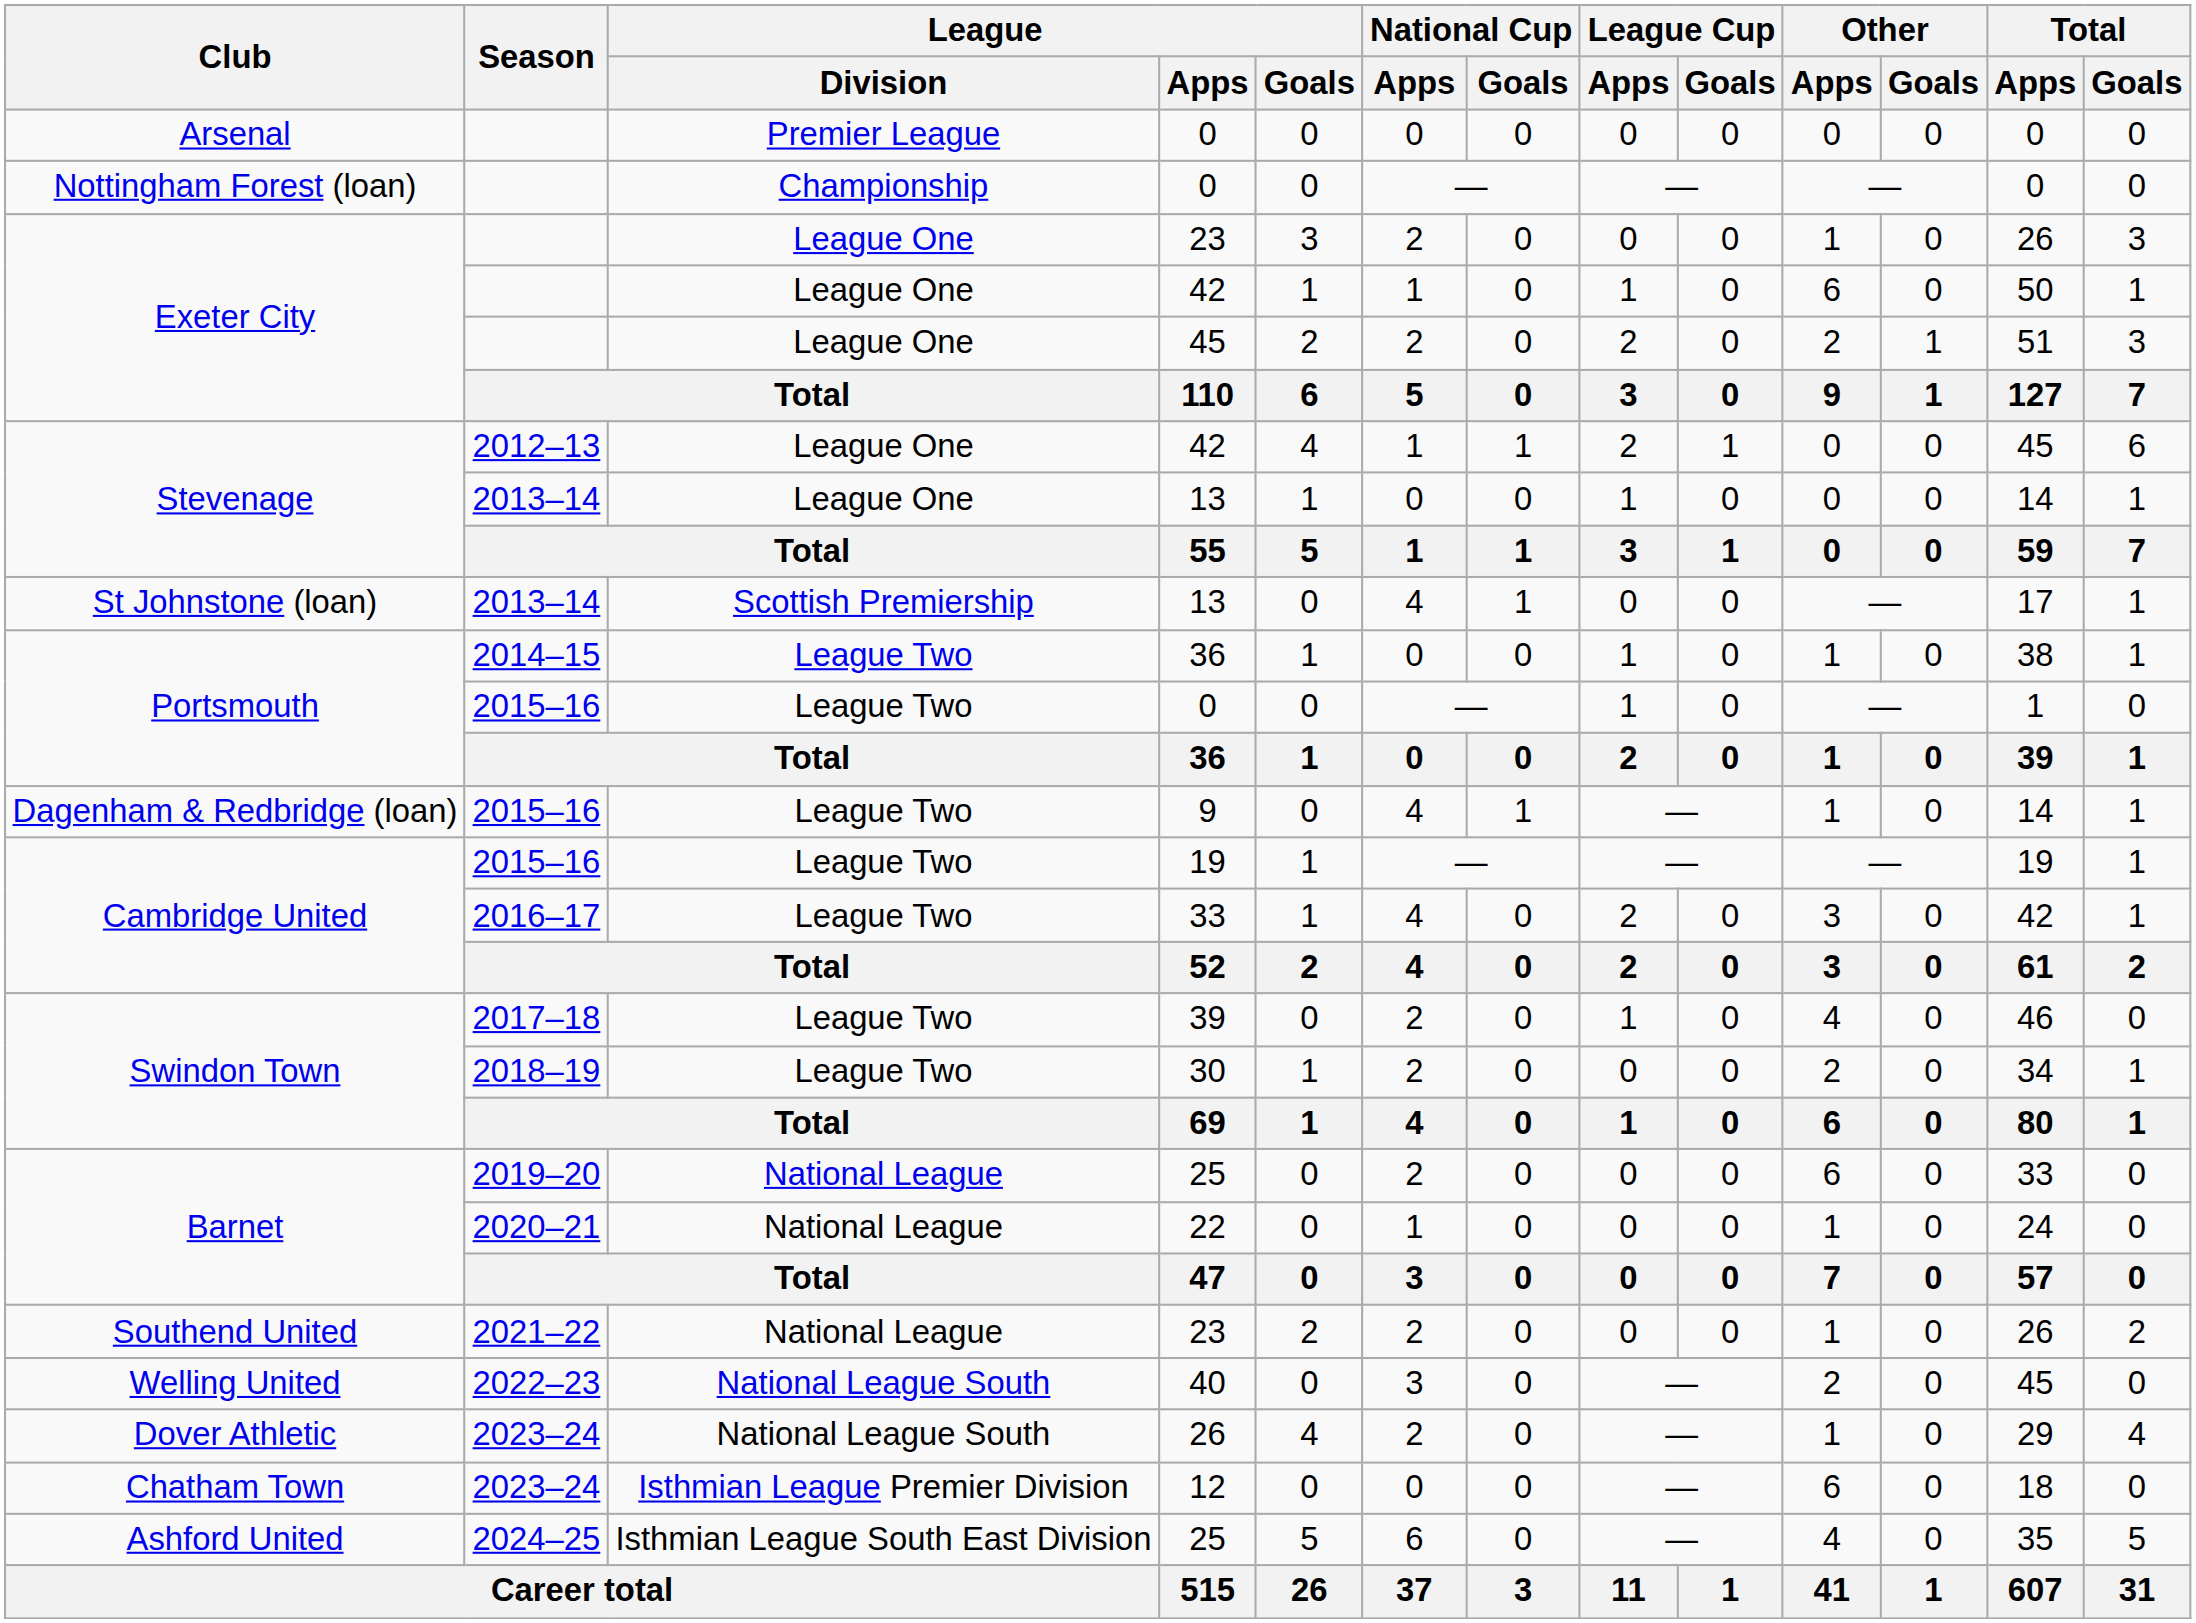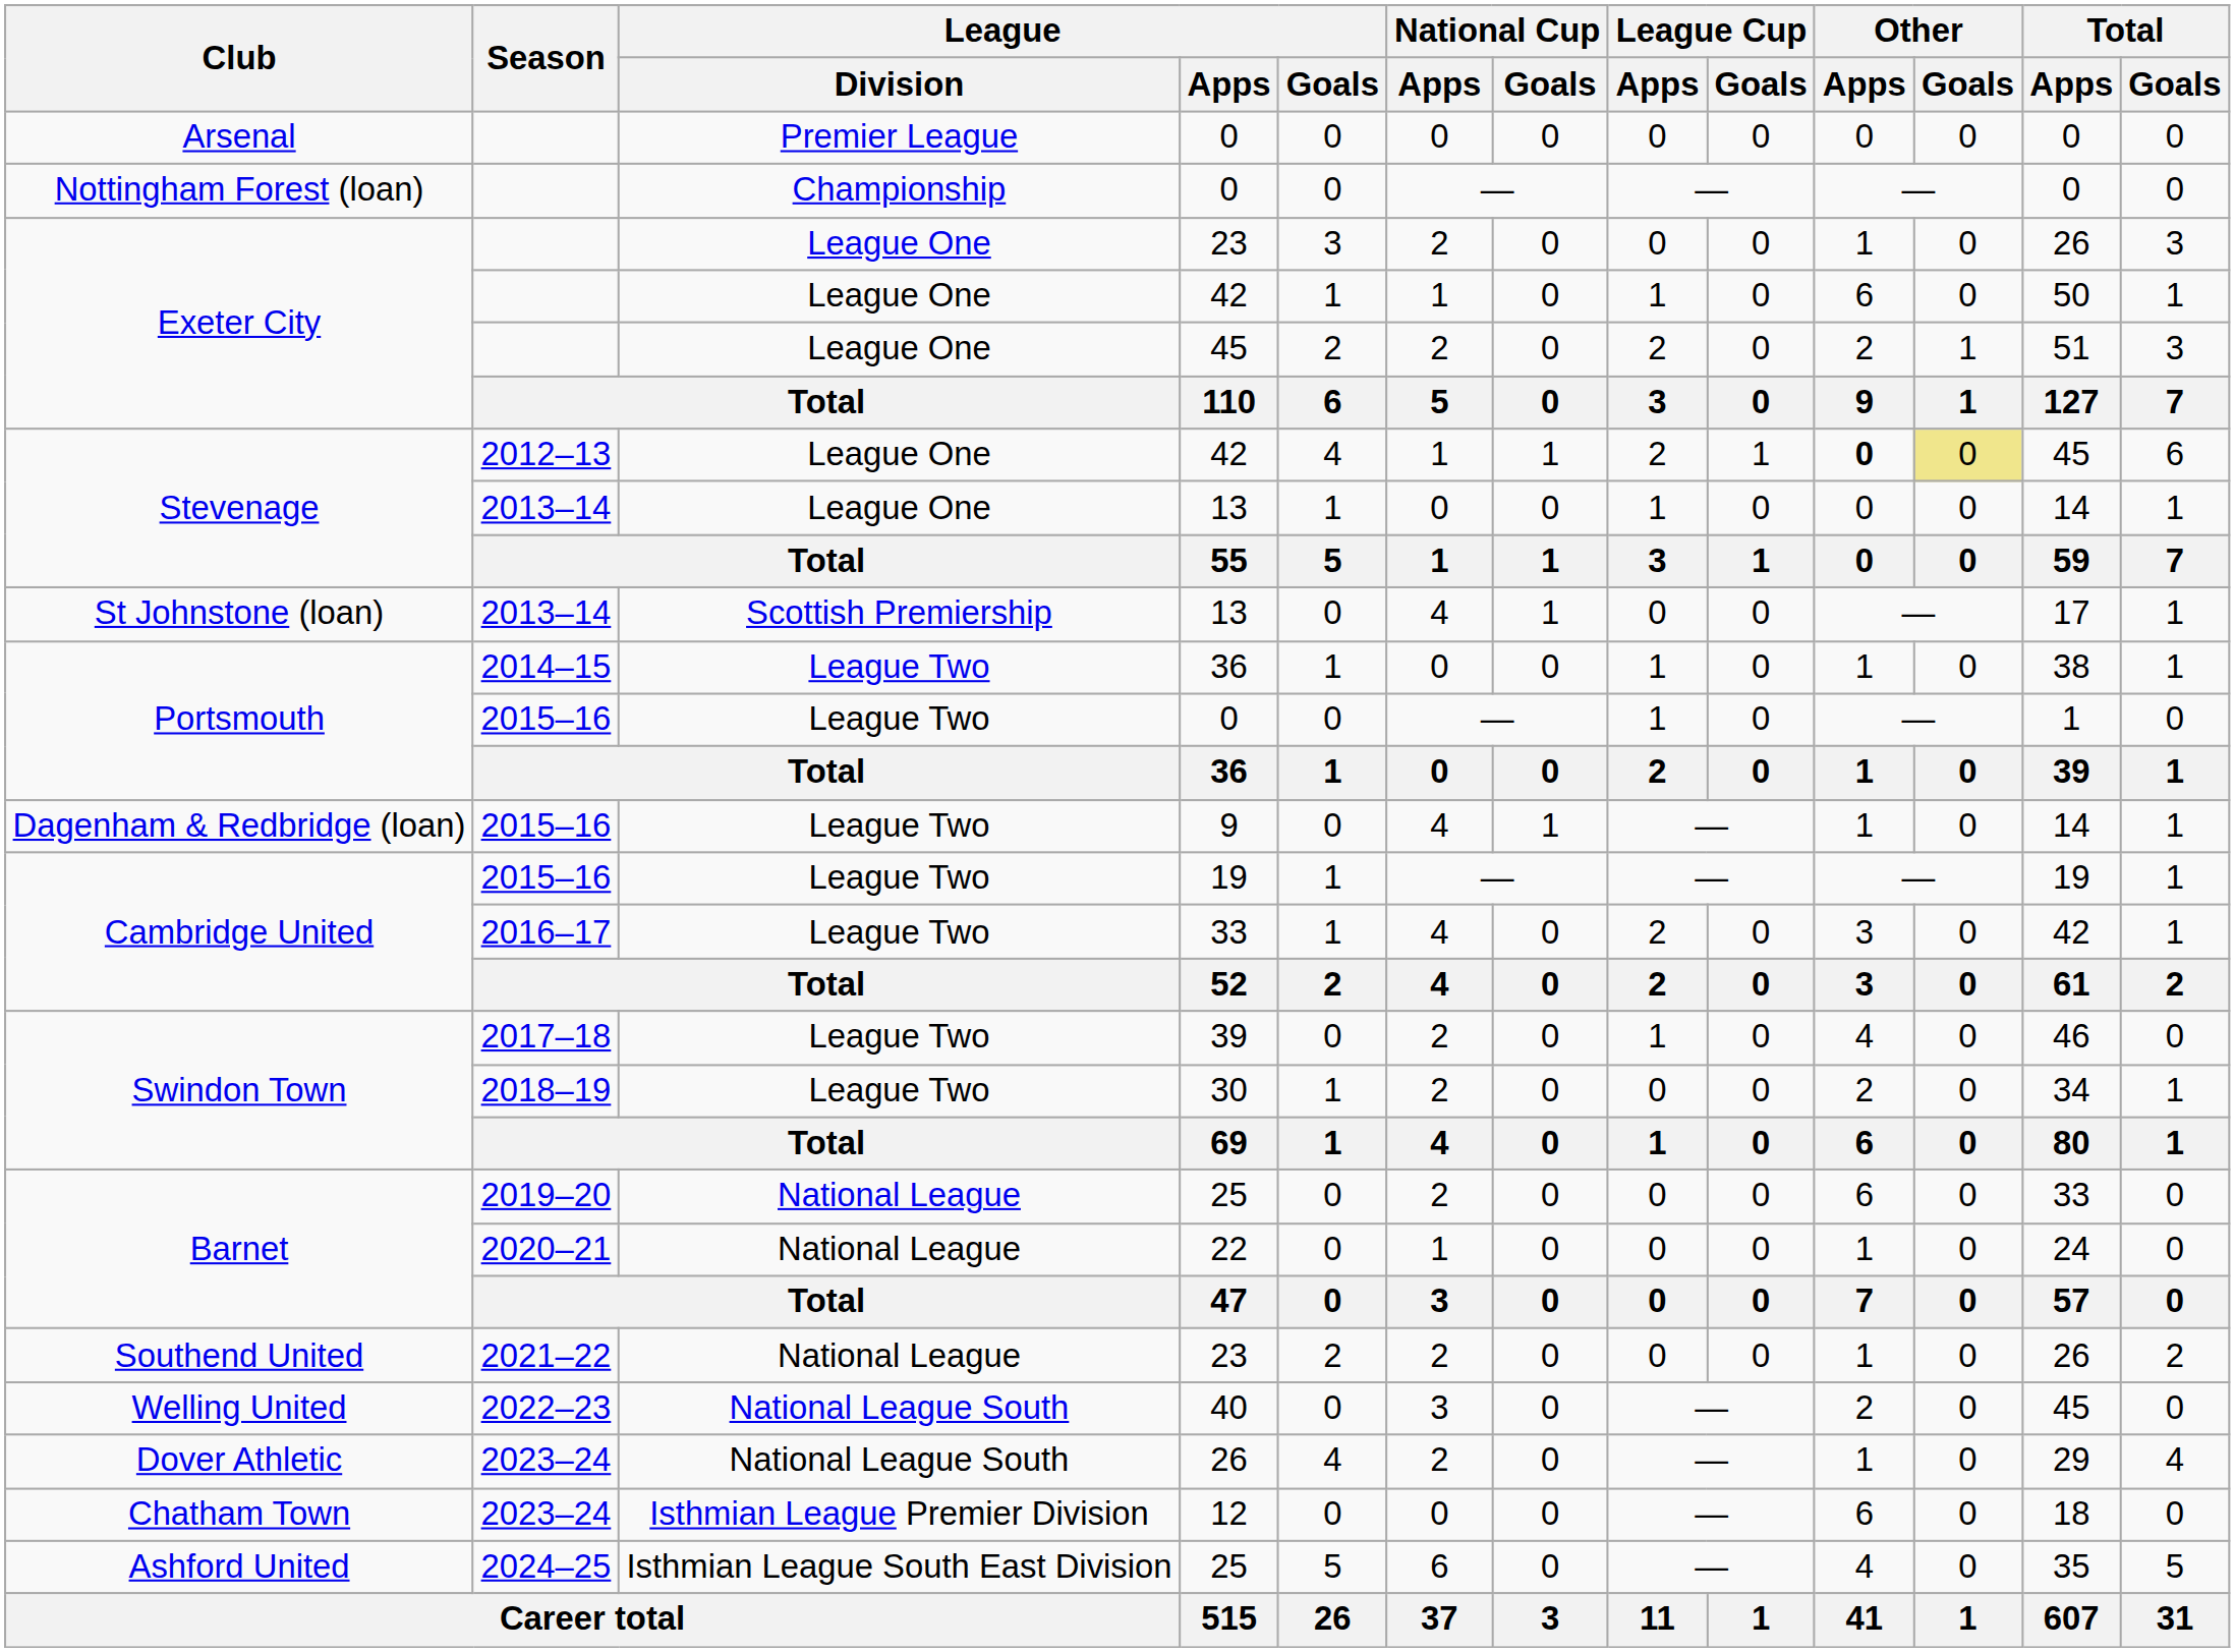Stevenage / 42 | Other / Apps: normal -> bold
Stevenage / 42 | Other / Goals: no background -> khaki background
